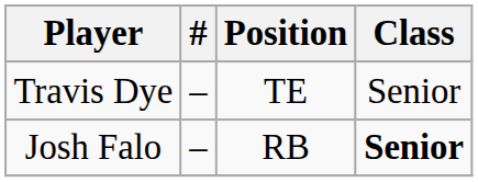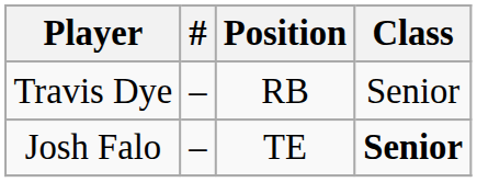Travis Dye | Position: TE -> RB
Josh Falo | Position: RB -> TE
